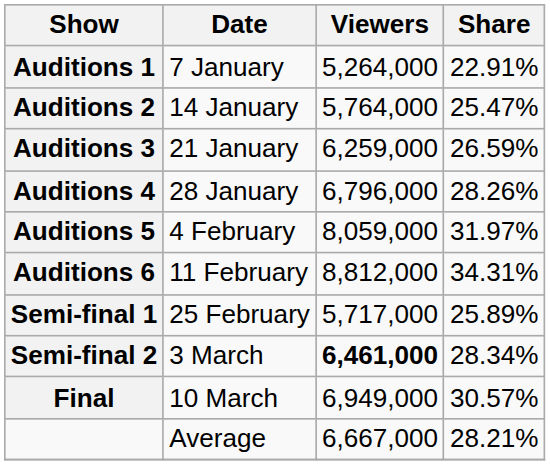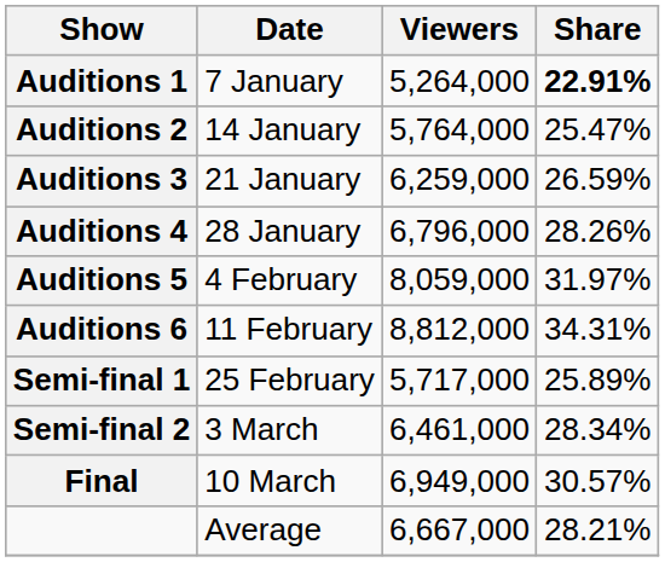Auditions 1 | Share: normal -> bold
Semi-final 2 | Viewers: bold -> normal
